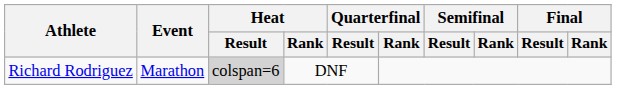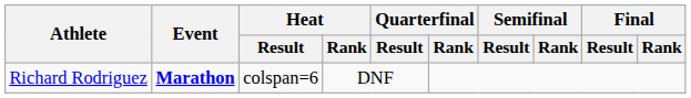Richard Rodriguez | Event: normal -> bold
Richard Rodriguez | Heat / Result: lightgrey background -> no background
